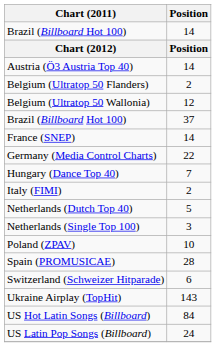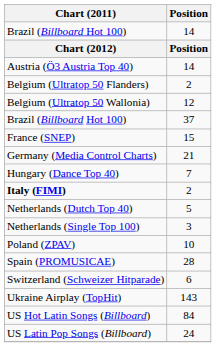row 8 | Position: 14 -> 15
row 9 | Position: 22 -> 21
row 11 | Chart (2011): normal -> bold
